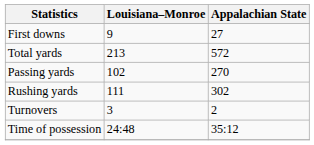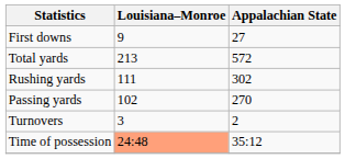rows swapped: Rushing yards <-> Passing yards
Time of possession | Louisiana–Monroe: no background -> lightsalmon background
